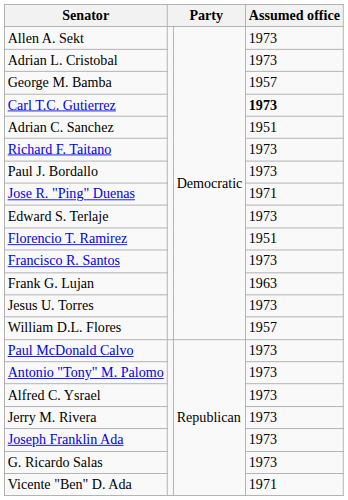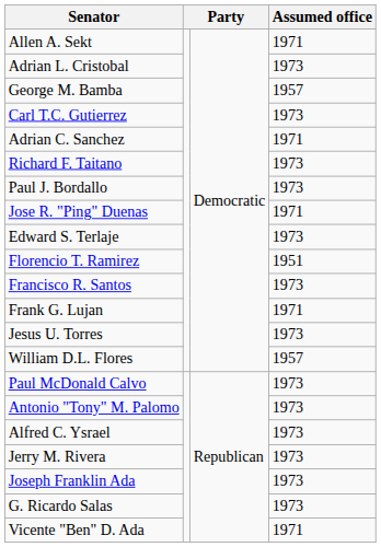Allen A. Sekt | Assumed office: 1973 -> 1971
Carl T.C. Gutierrez | Assumed office: bold -> normal
Adrian C. Sanchez | Assumed office: 1951 -> 1971
Frank G. Lujan | Assumed office: 1963 -> 1971
